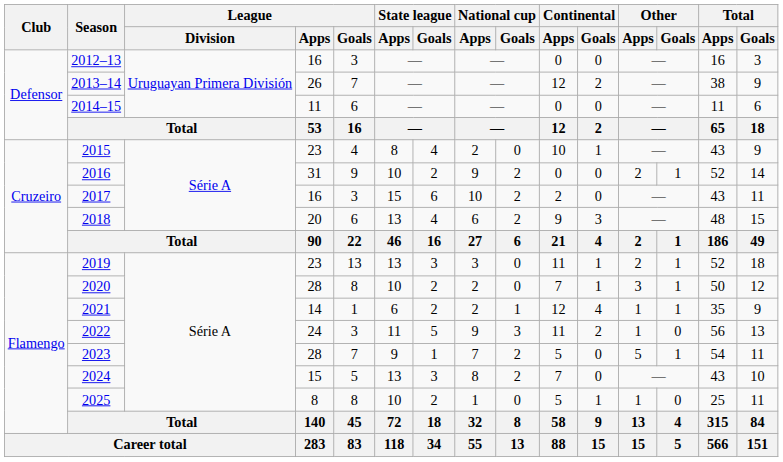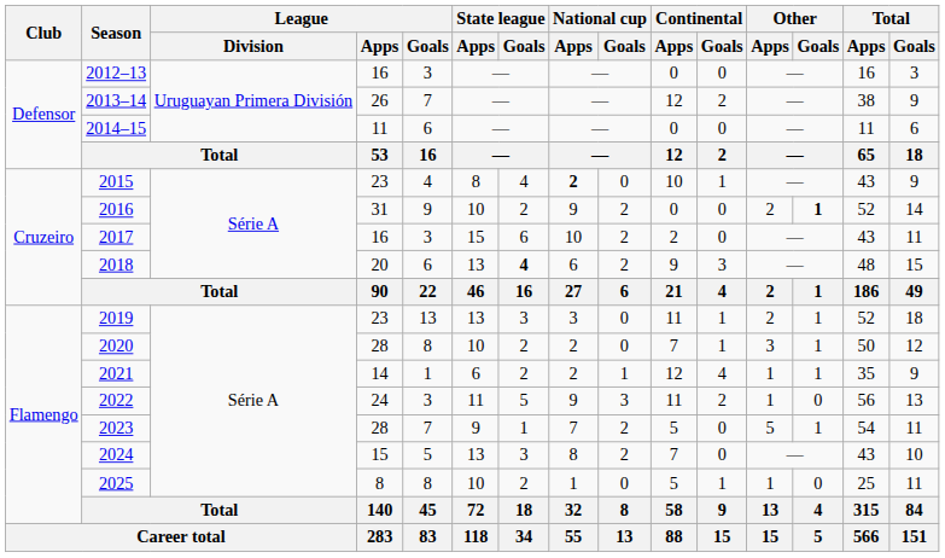2015 | National cup / Apps: normal -> bold
2016 | Other / Goals: normal -> bold
2018 | State league / Goals: normal -> bold
